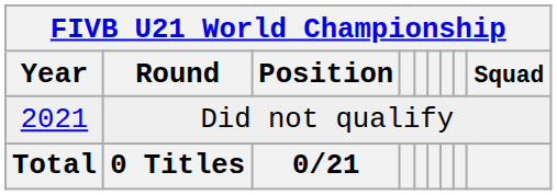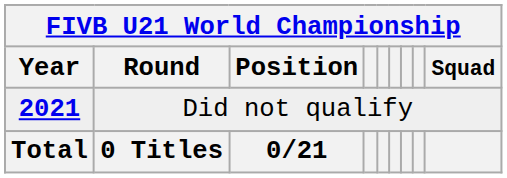Did not qualify | FIVB U21 World Championship / Year: normal -> bold
